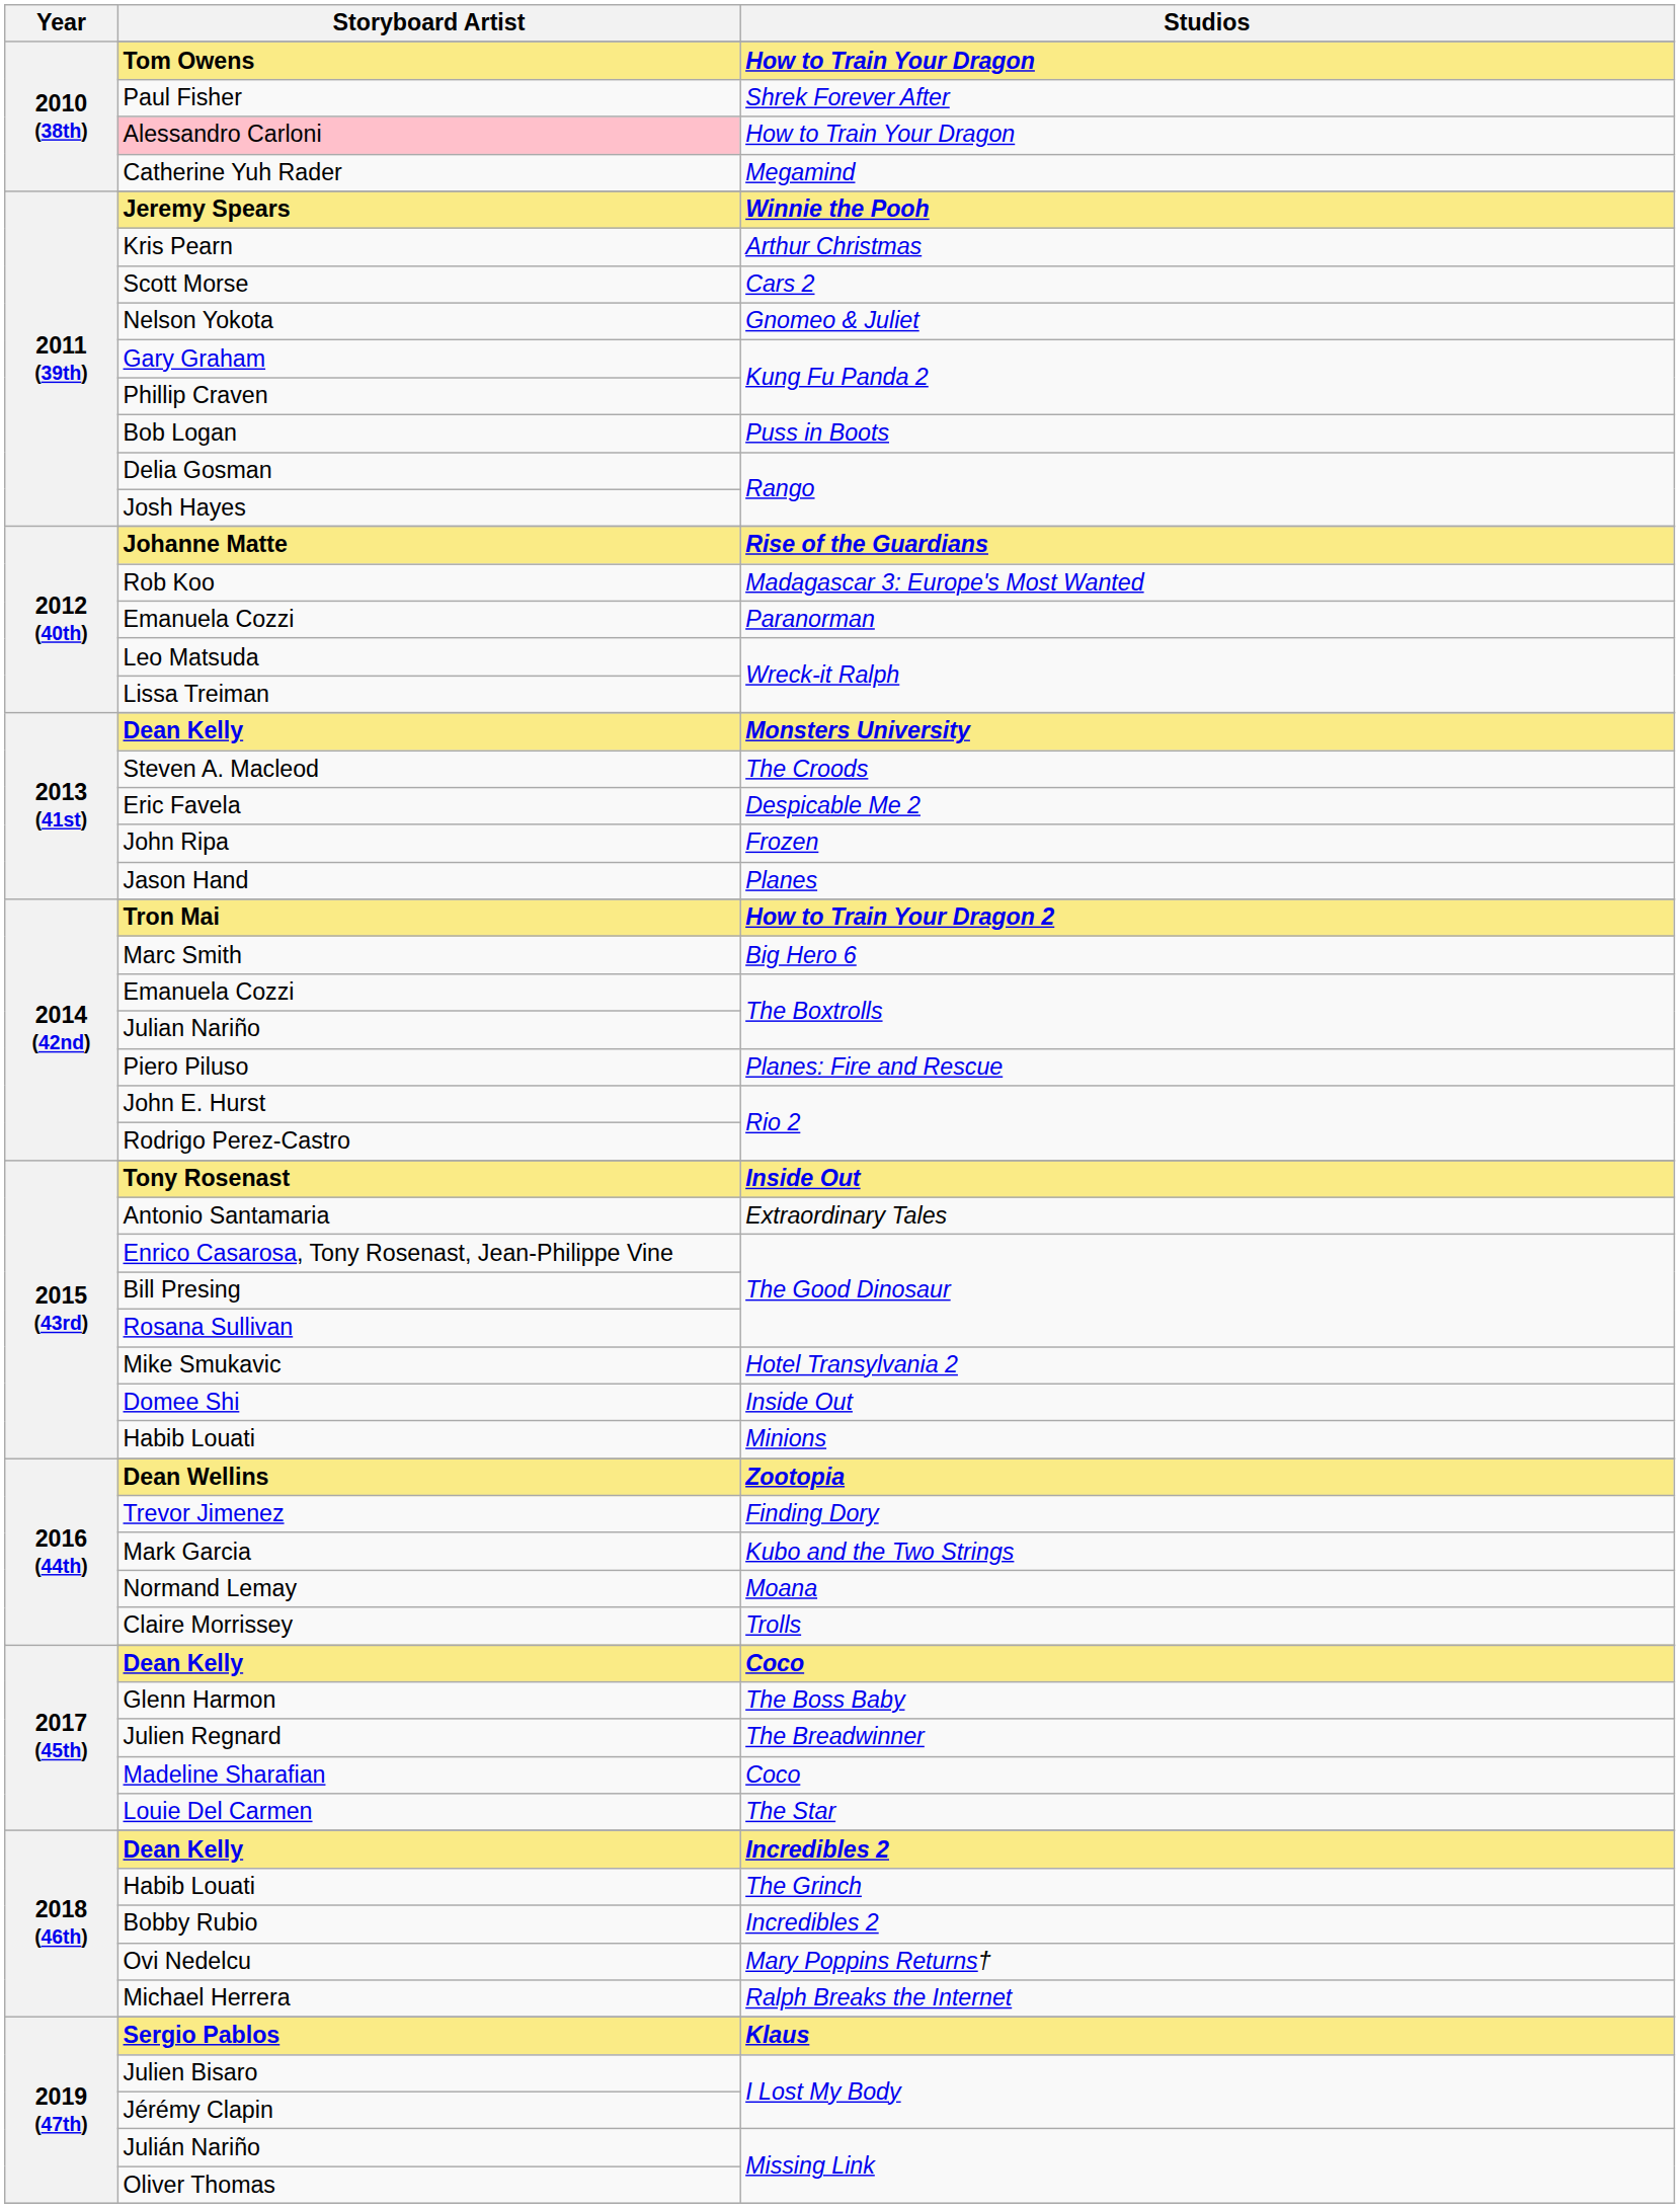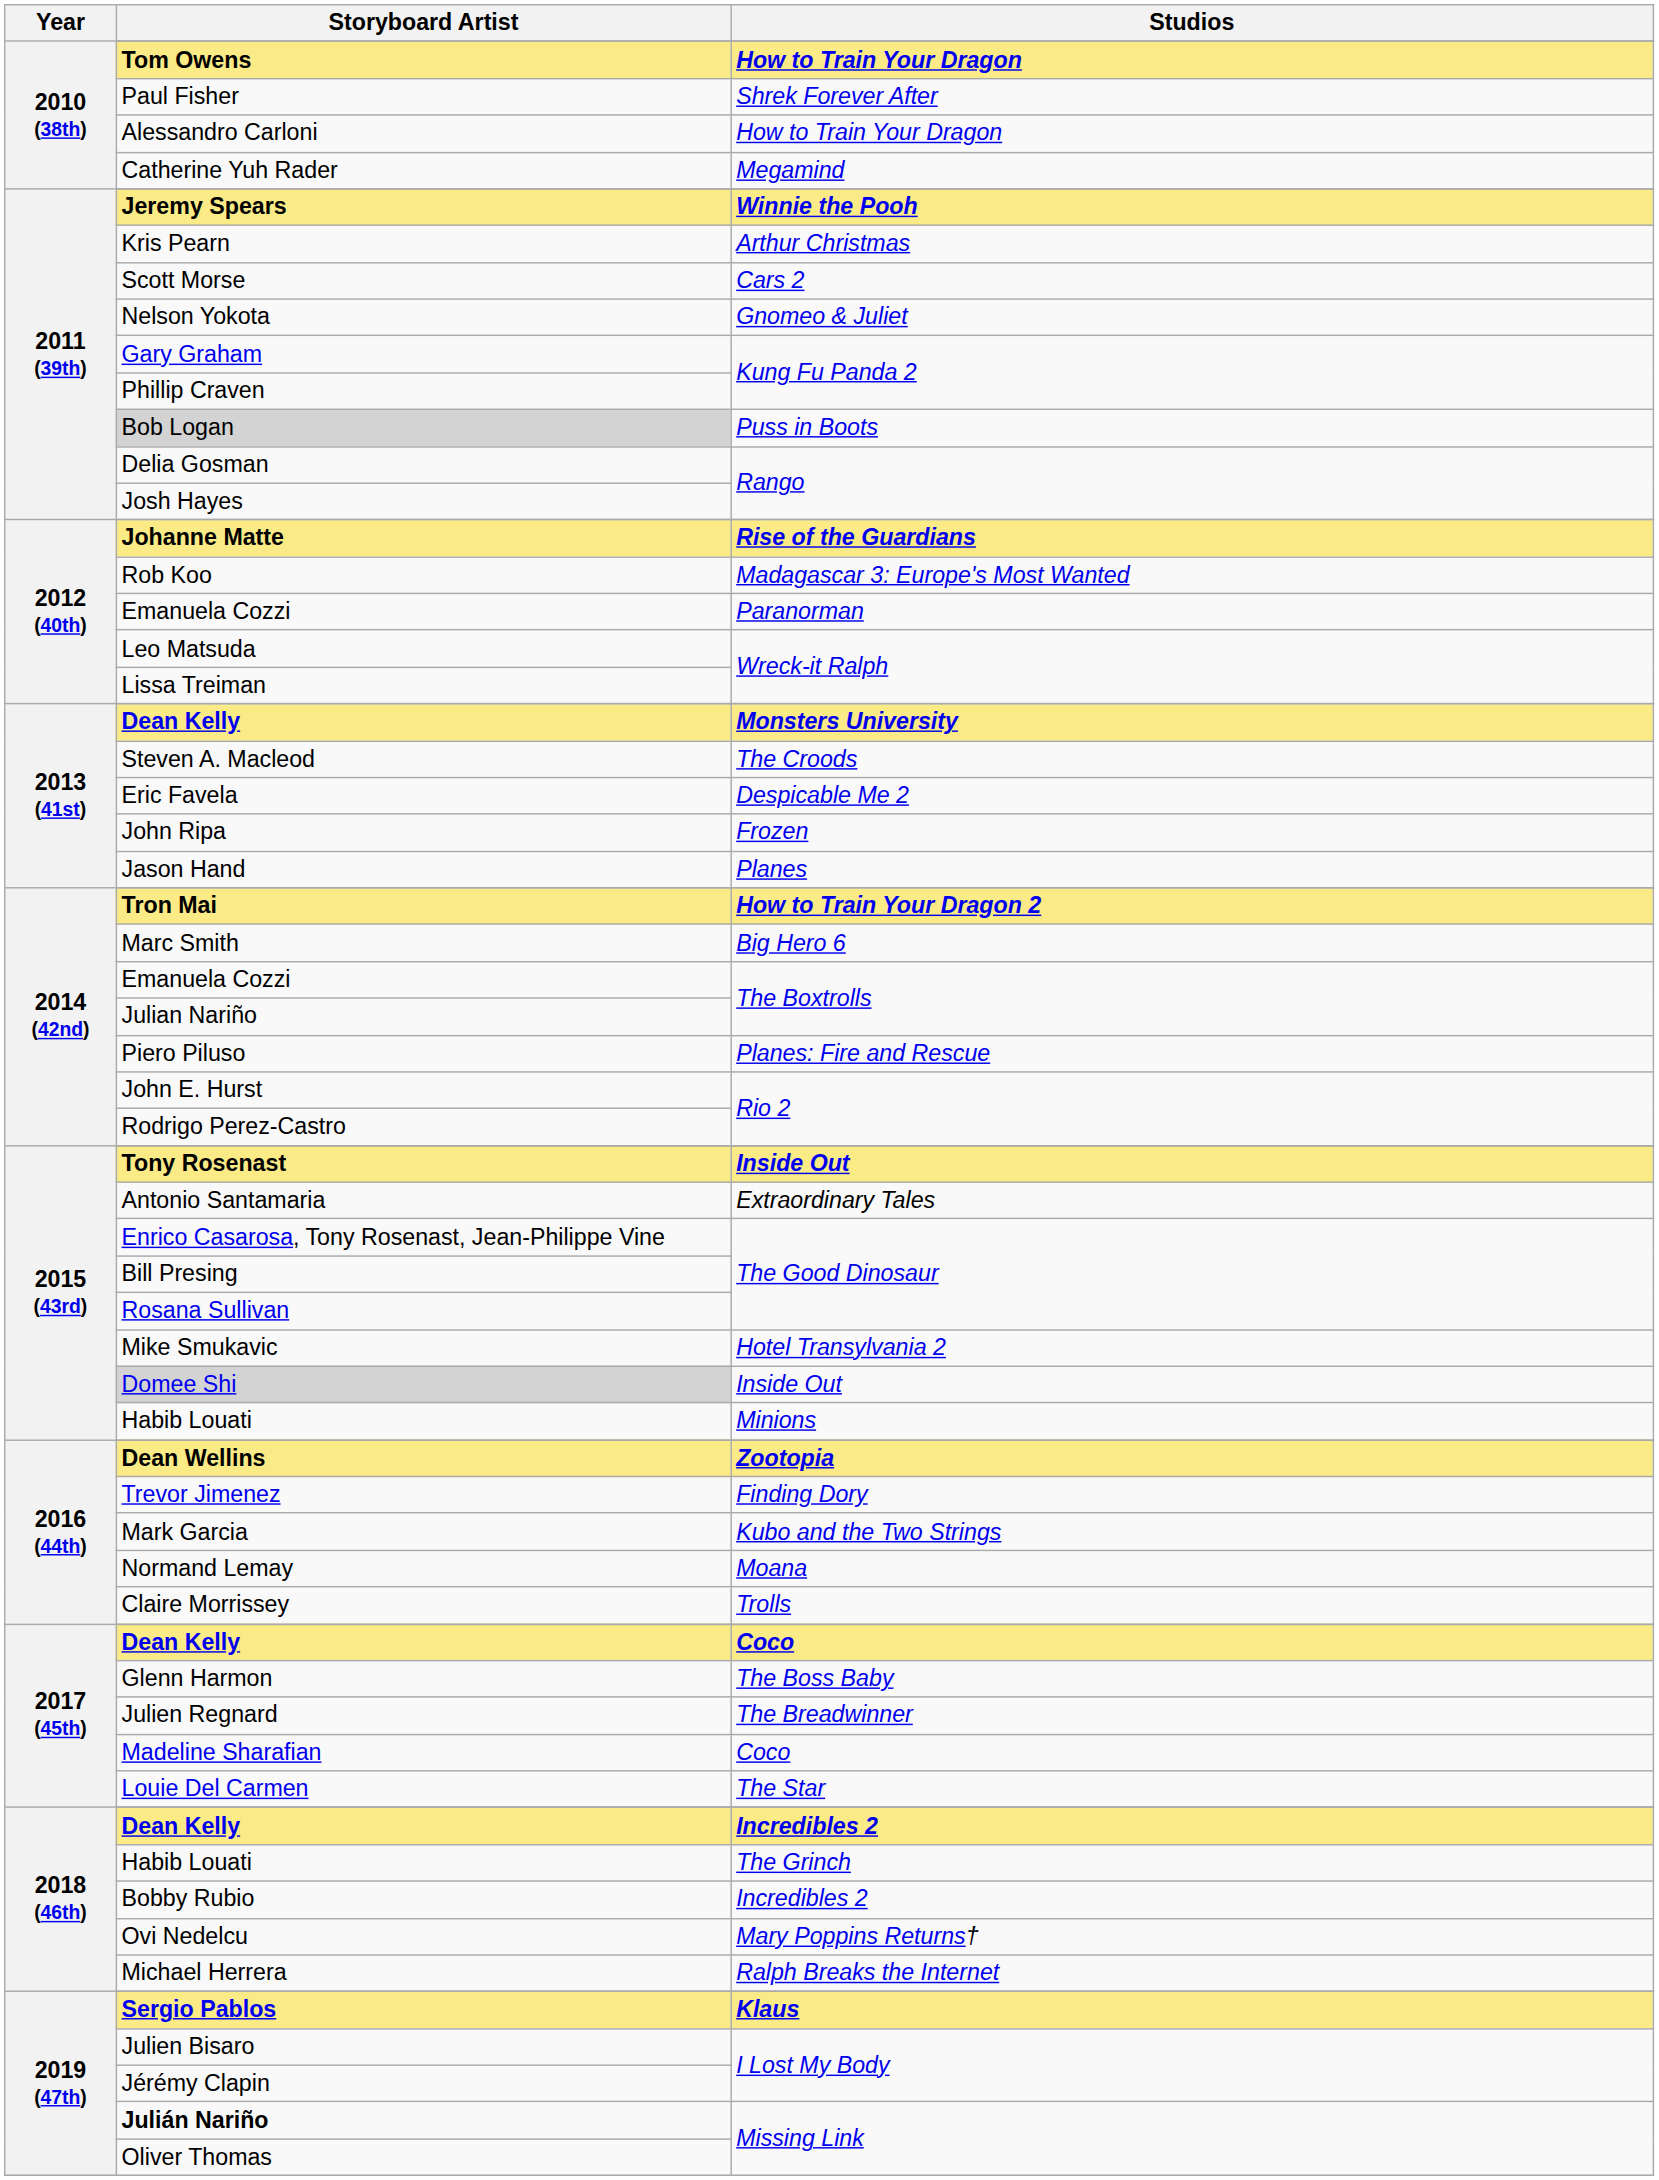Alessandro Carloni | Storyboard Artist: pink background -> no background
Bob Logan | Storyboard Artist: no background -> lightgrey background
Domee Shi | Storyboard Artist: no background -> lightgrey background
Julián Nariño | Storyboard Artist: normal -> bold
